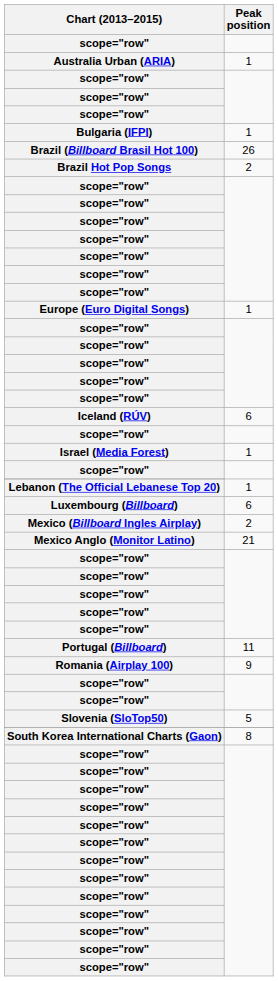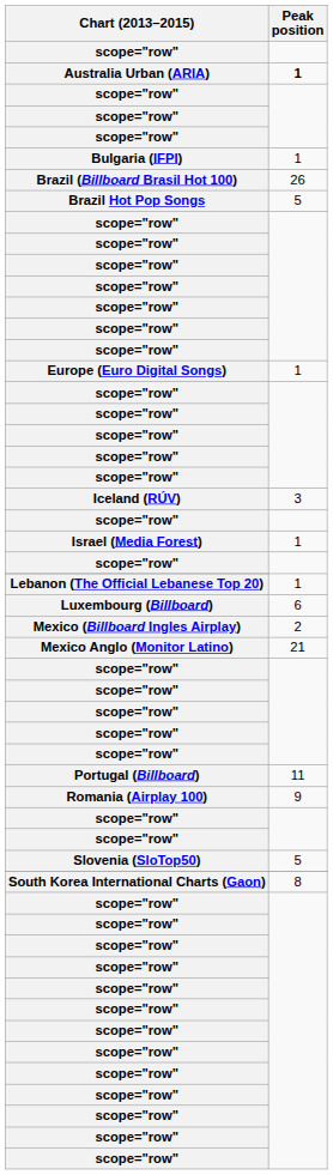Australia Urban (ARIA) | Peak position: normal -> bold
Brazil Hot Pop Songs | Peak position: 2 -> 5
Iceland (RÚV) | Peak position: 6 -> 3
